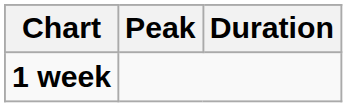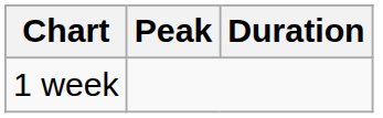1 week | Chart: bold -> normal
